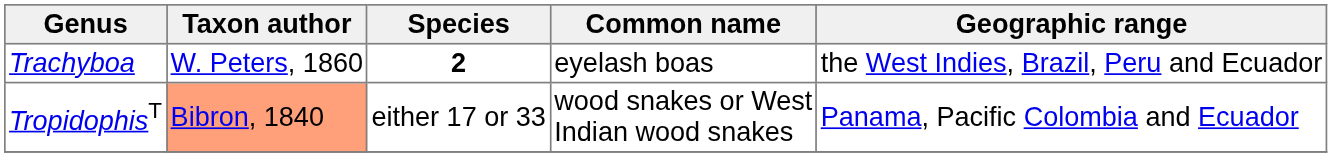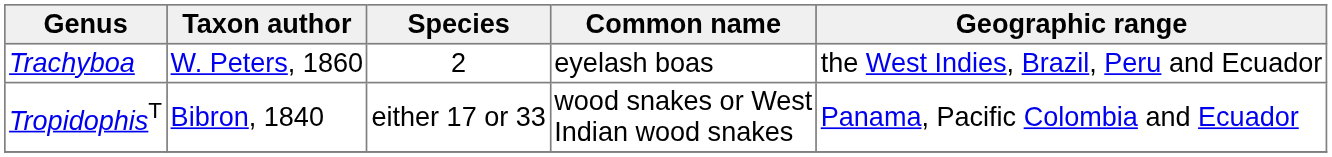Trachyboa | Species: bold -> normal
TropidophisT | Taxon author: lightsalmon background -> no background
